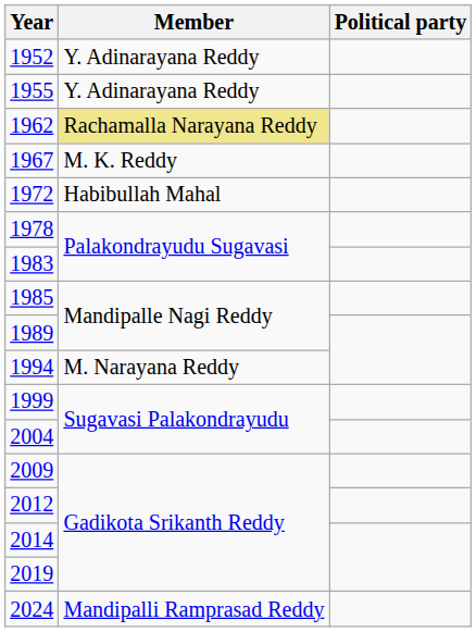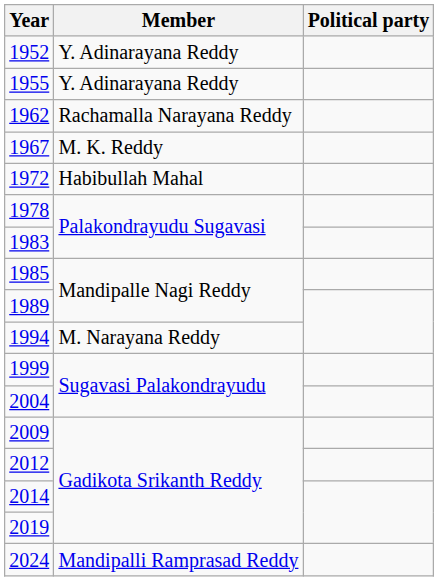1962 | Member: khaki background -> no background
